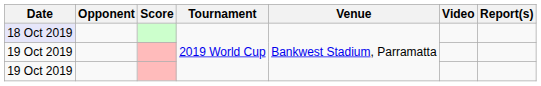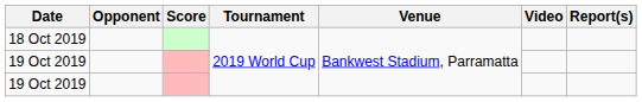18 Oct 2019 | Date: lavender background -> no background
